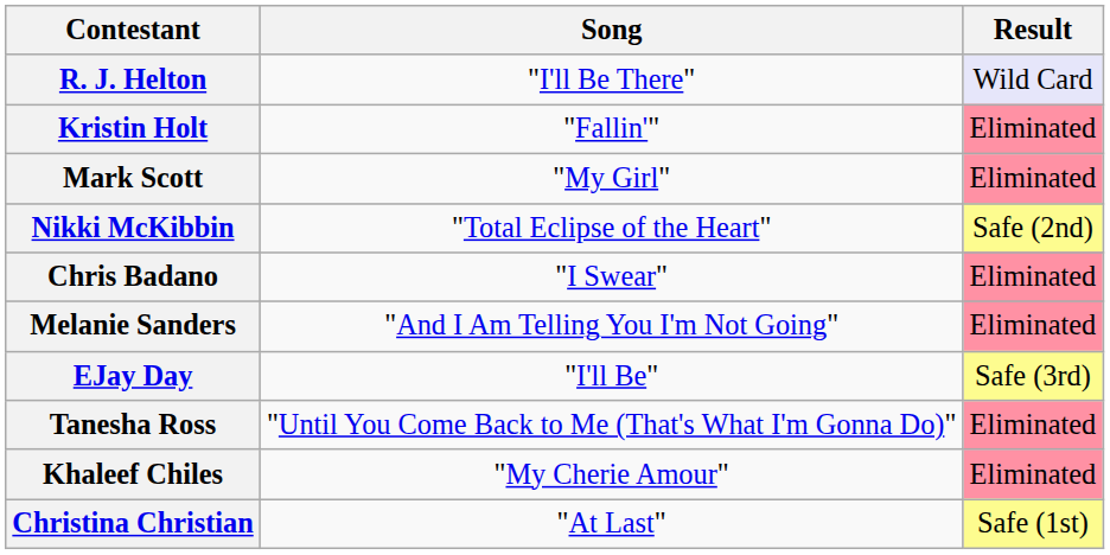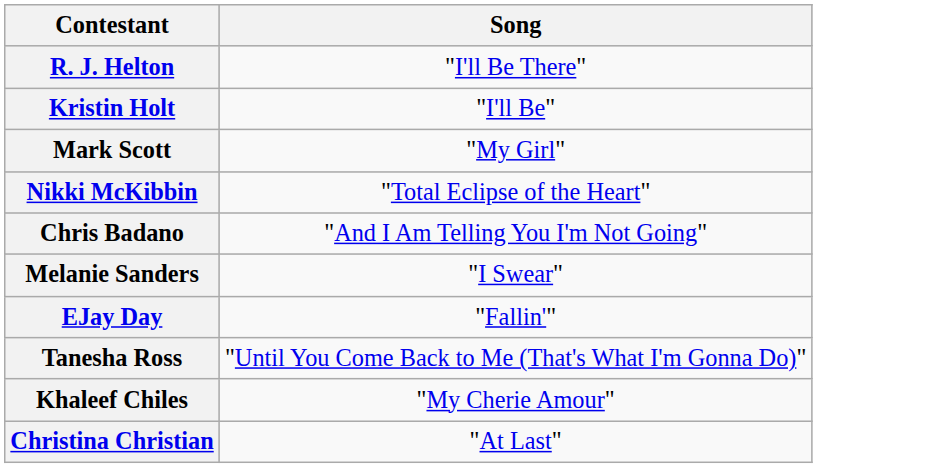- column: Result | Wild Card | Eliminated | Eliminated | Safe (2nd) | Eliminated | Eliminated | Safe (3rd) | Eliminated | Eliminated | Safe (1st)
Kristin Holt | Song: "Fallin'" -> "I'll Be"
Chris Badano | Song: "I Swear" -> "And I Am Telling You I'm Not Going"
Melanie Sanders | Song: "And I Am Telling You I'm Not Going" -> "I Swear"
EJay Day | Song: "I'll Be" -> "Fallin'"
